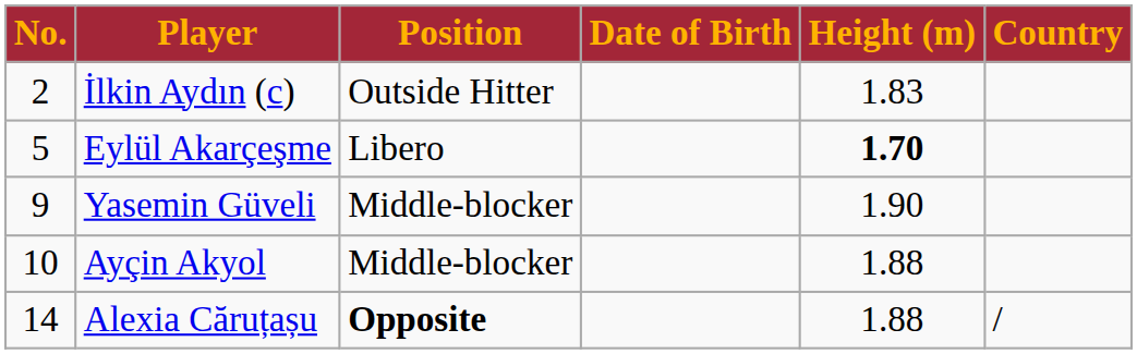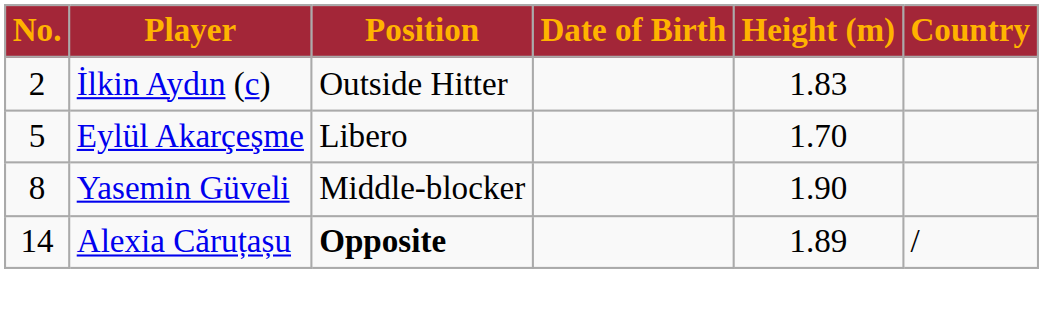Eylül Akarçeşme | Height (m): bold -> normal
Yasemin Güveli | No.: 9 -> 8
- row: 10 | Ayçin Akyol | Middle-blocker | 1.88
Alexia Căruțașu | Height (m): 1.88 -> 1.89
